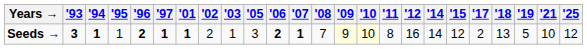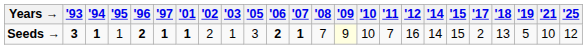Seeds → | '10: lightyellow background -> no background
Seeds → | '11: 8 -> 7
Seeds → | '15: 12 -> 15
